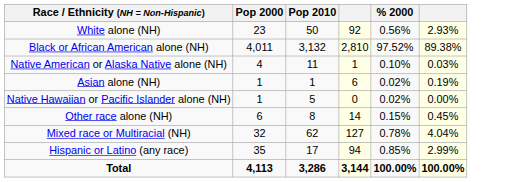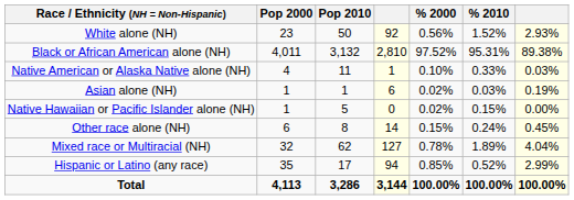+ column: % 2010 | 1.52% | 95.31% | 0.33% | 0.03% | 0.15% | 0.24% | 1.89% | 0.52% | 100.00%
